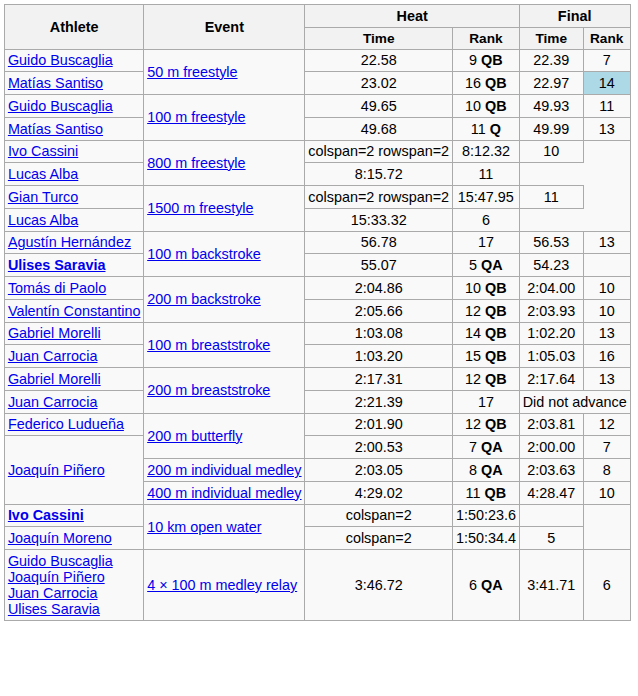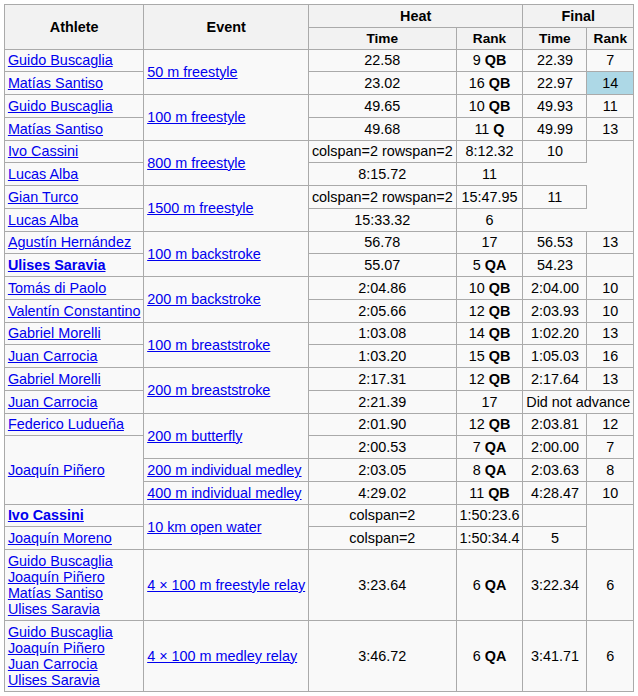+ row: Guido Buscaglia Joaquín Piñero Matías Santiso Ulises Saravia | 4 × 100 m freestyle relay | 3:23.64 | 6 QA | 3:22.34 | 6
